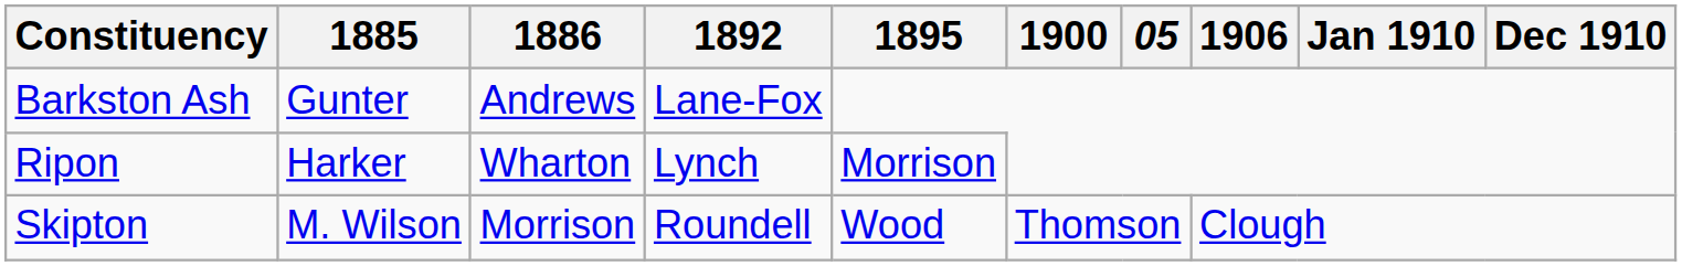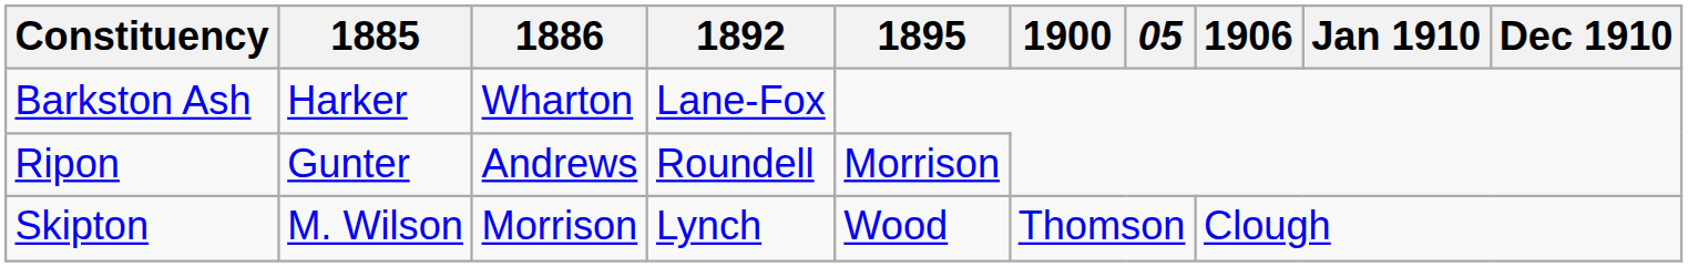Barkston Ash | 1885: Gunter -> Harker
Barkston Ash | 1886: Andrews -> Wharton
Ripon | 1885: Harker -> Gunter
Ripon | 1886: Wharton -> Andrews
Ripon | 1892: Lynch -> Roundell
Skipton | 1892: Roundell -> Lynch
